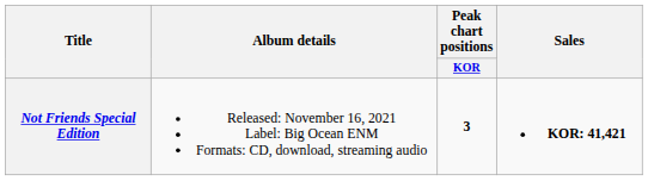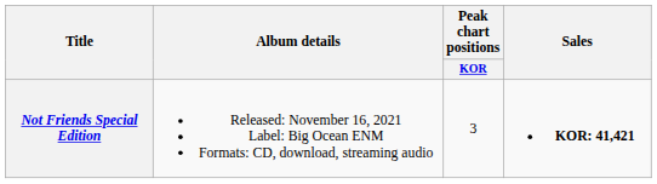Not Friends Special Edition | Peak chart positions / KOR: bold -> normal
